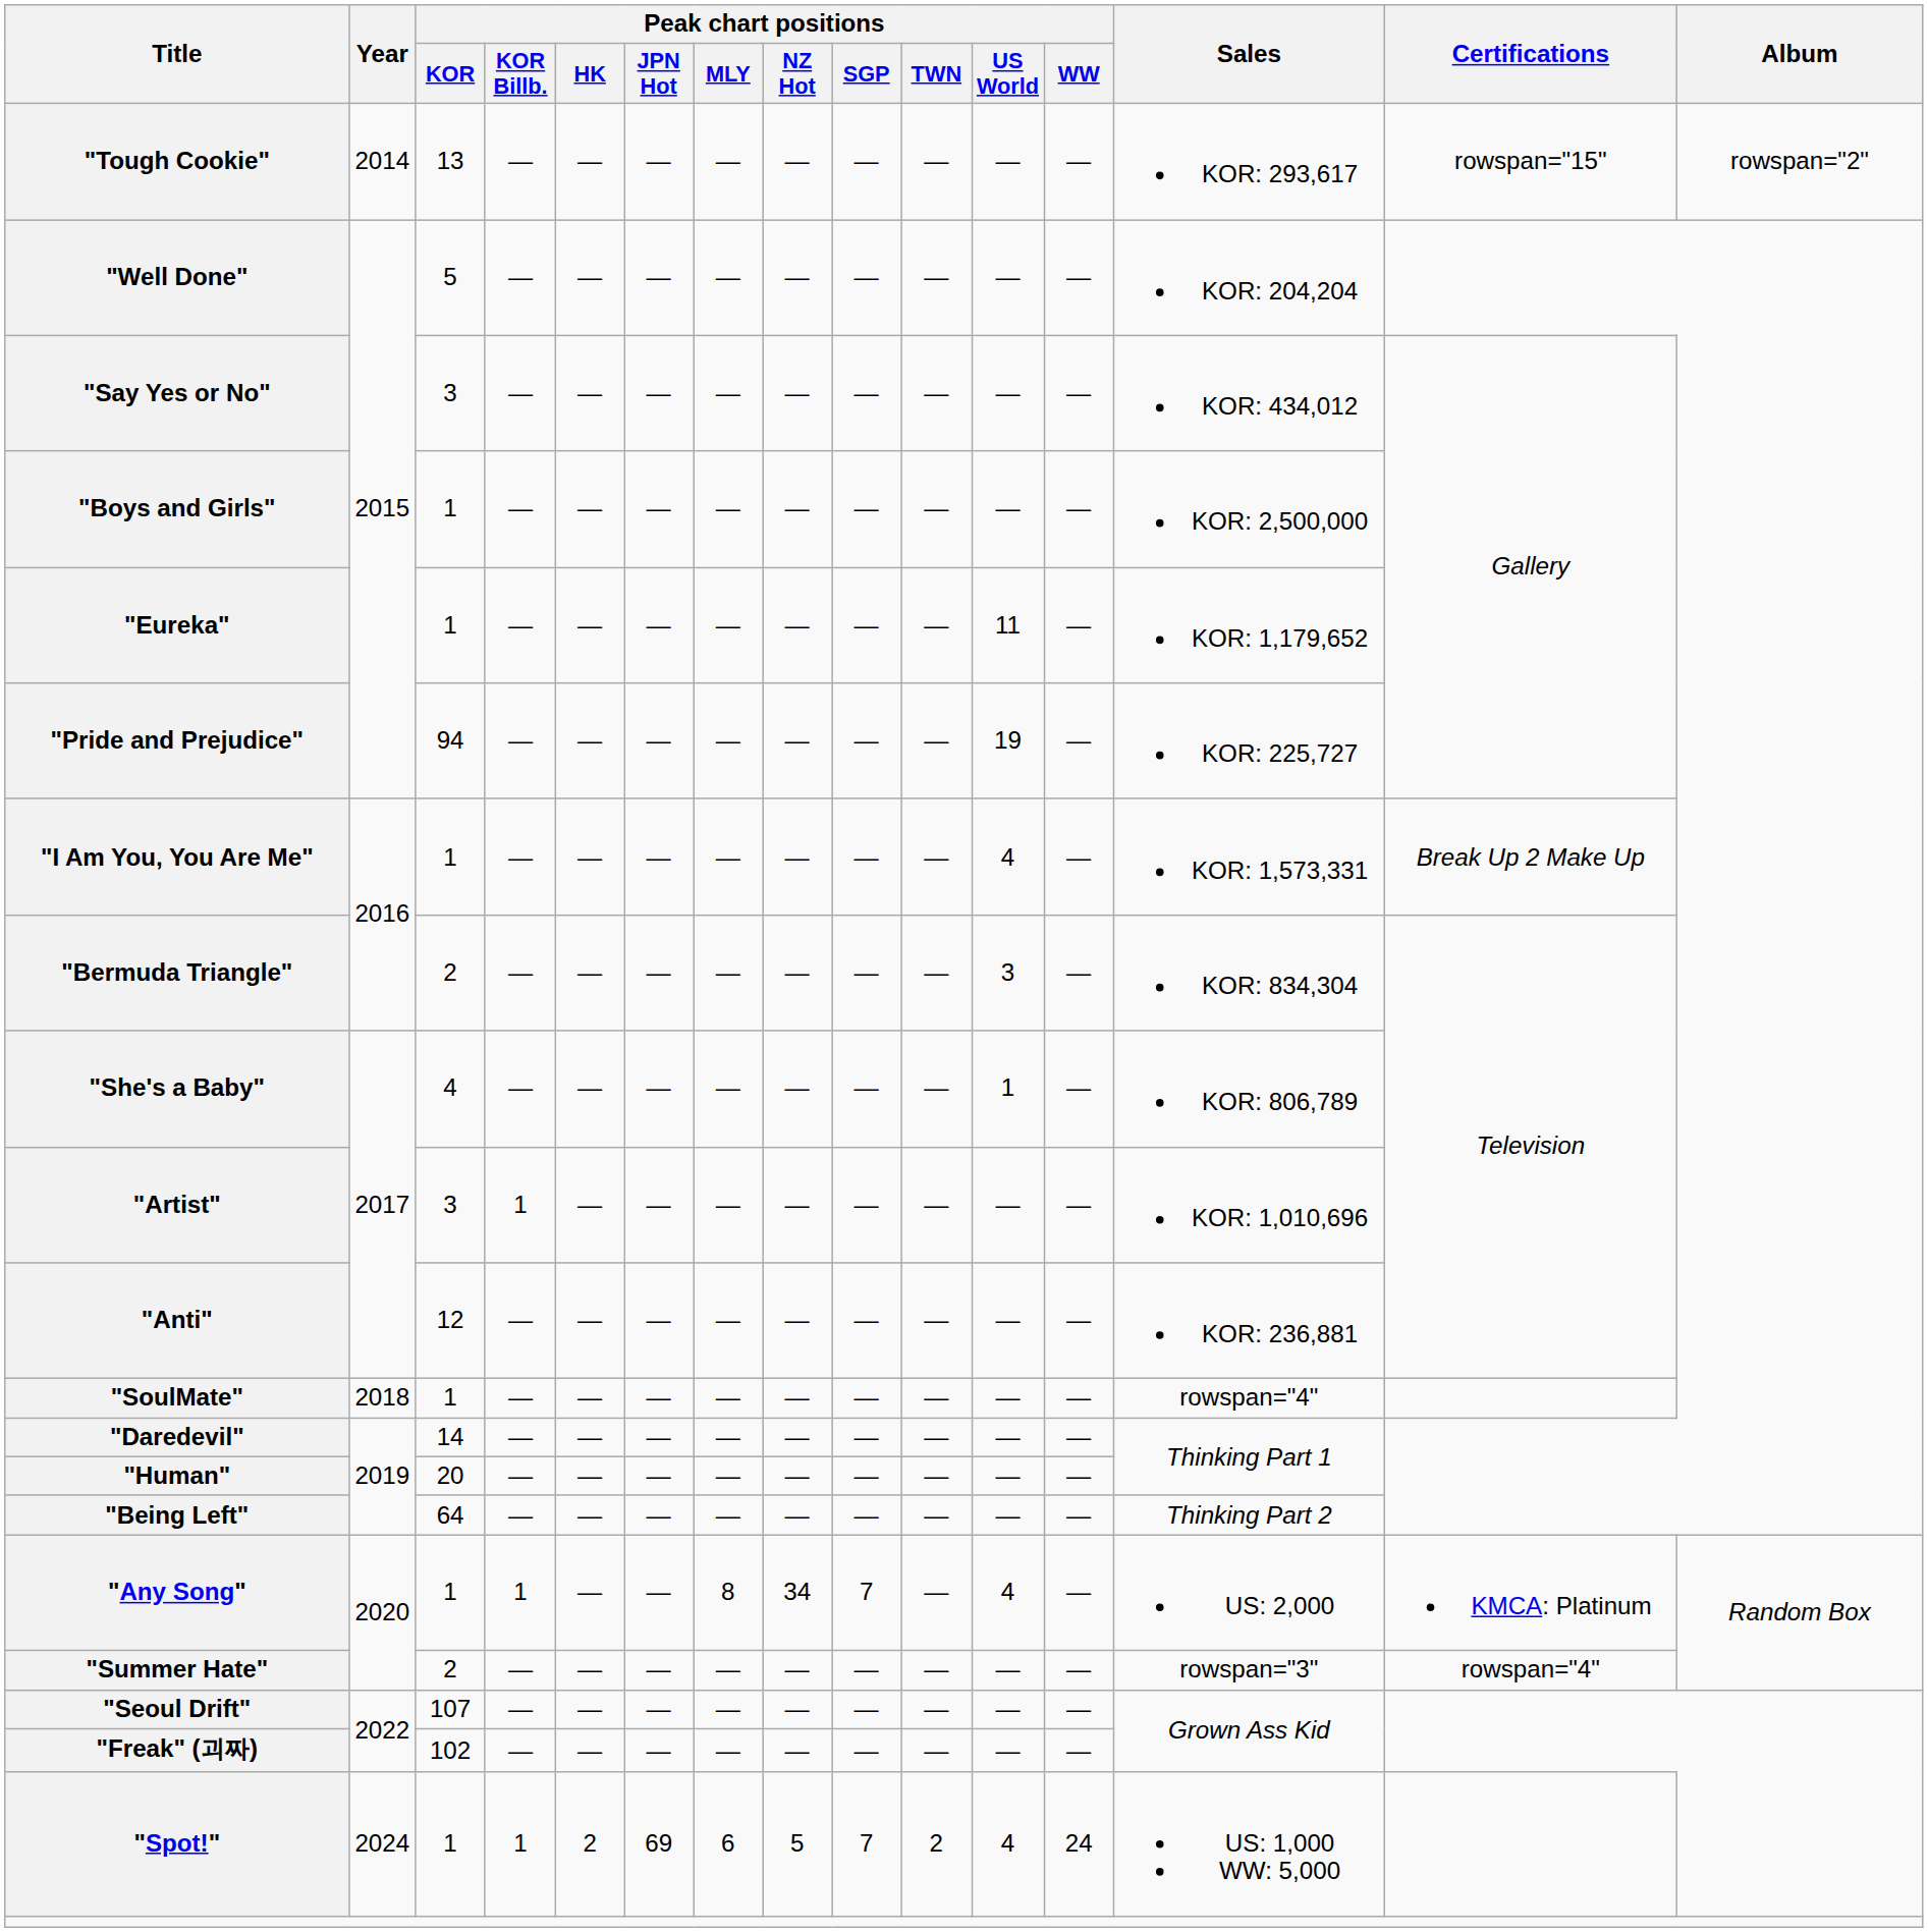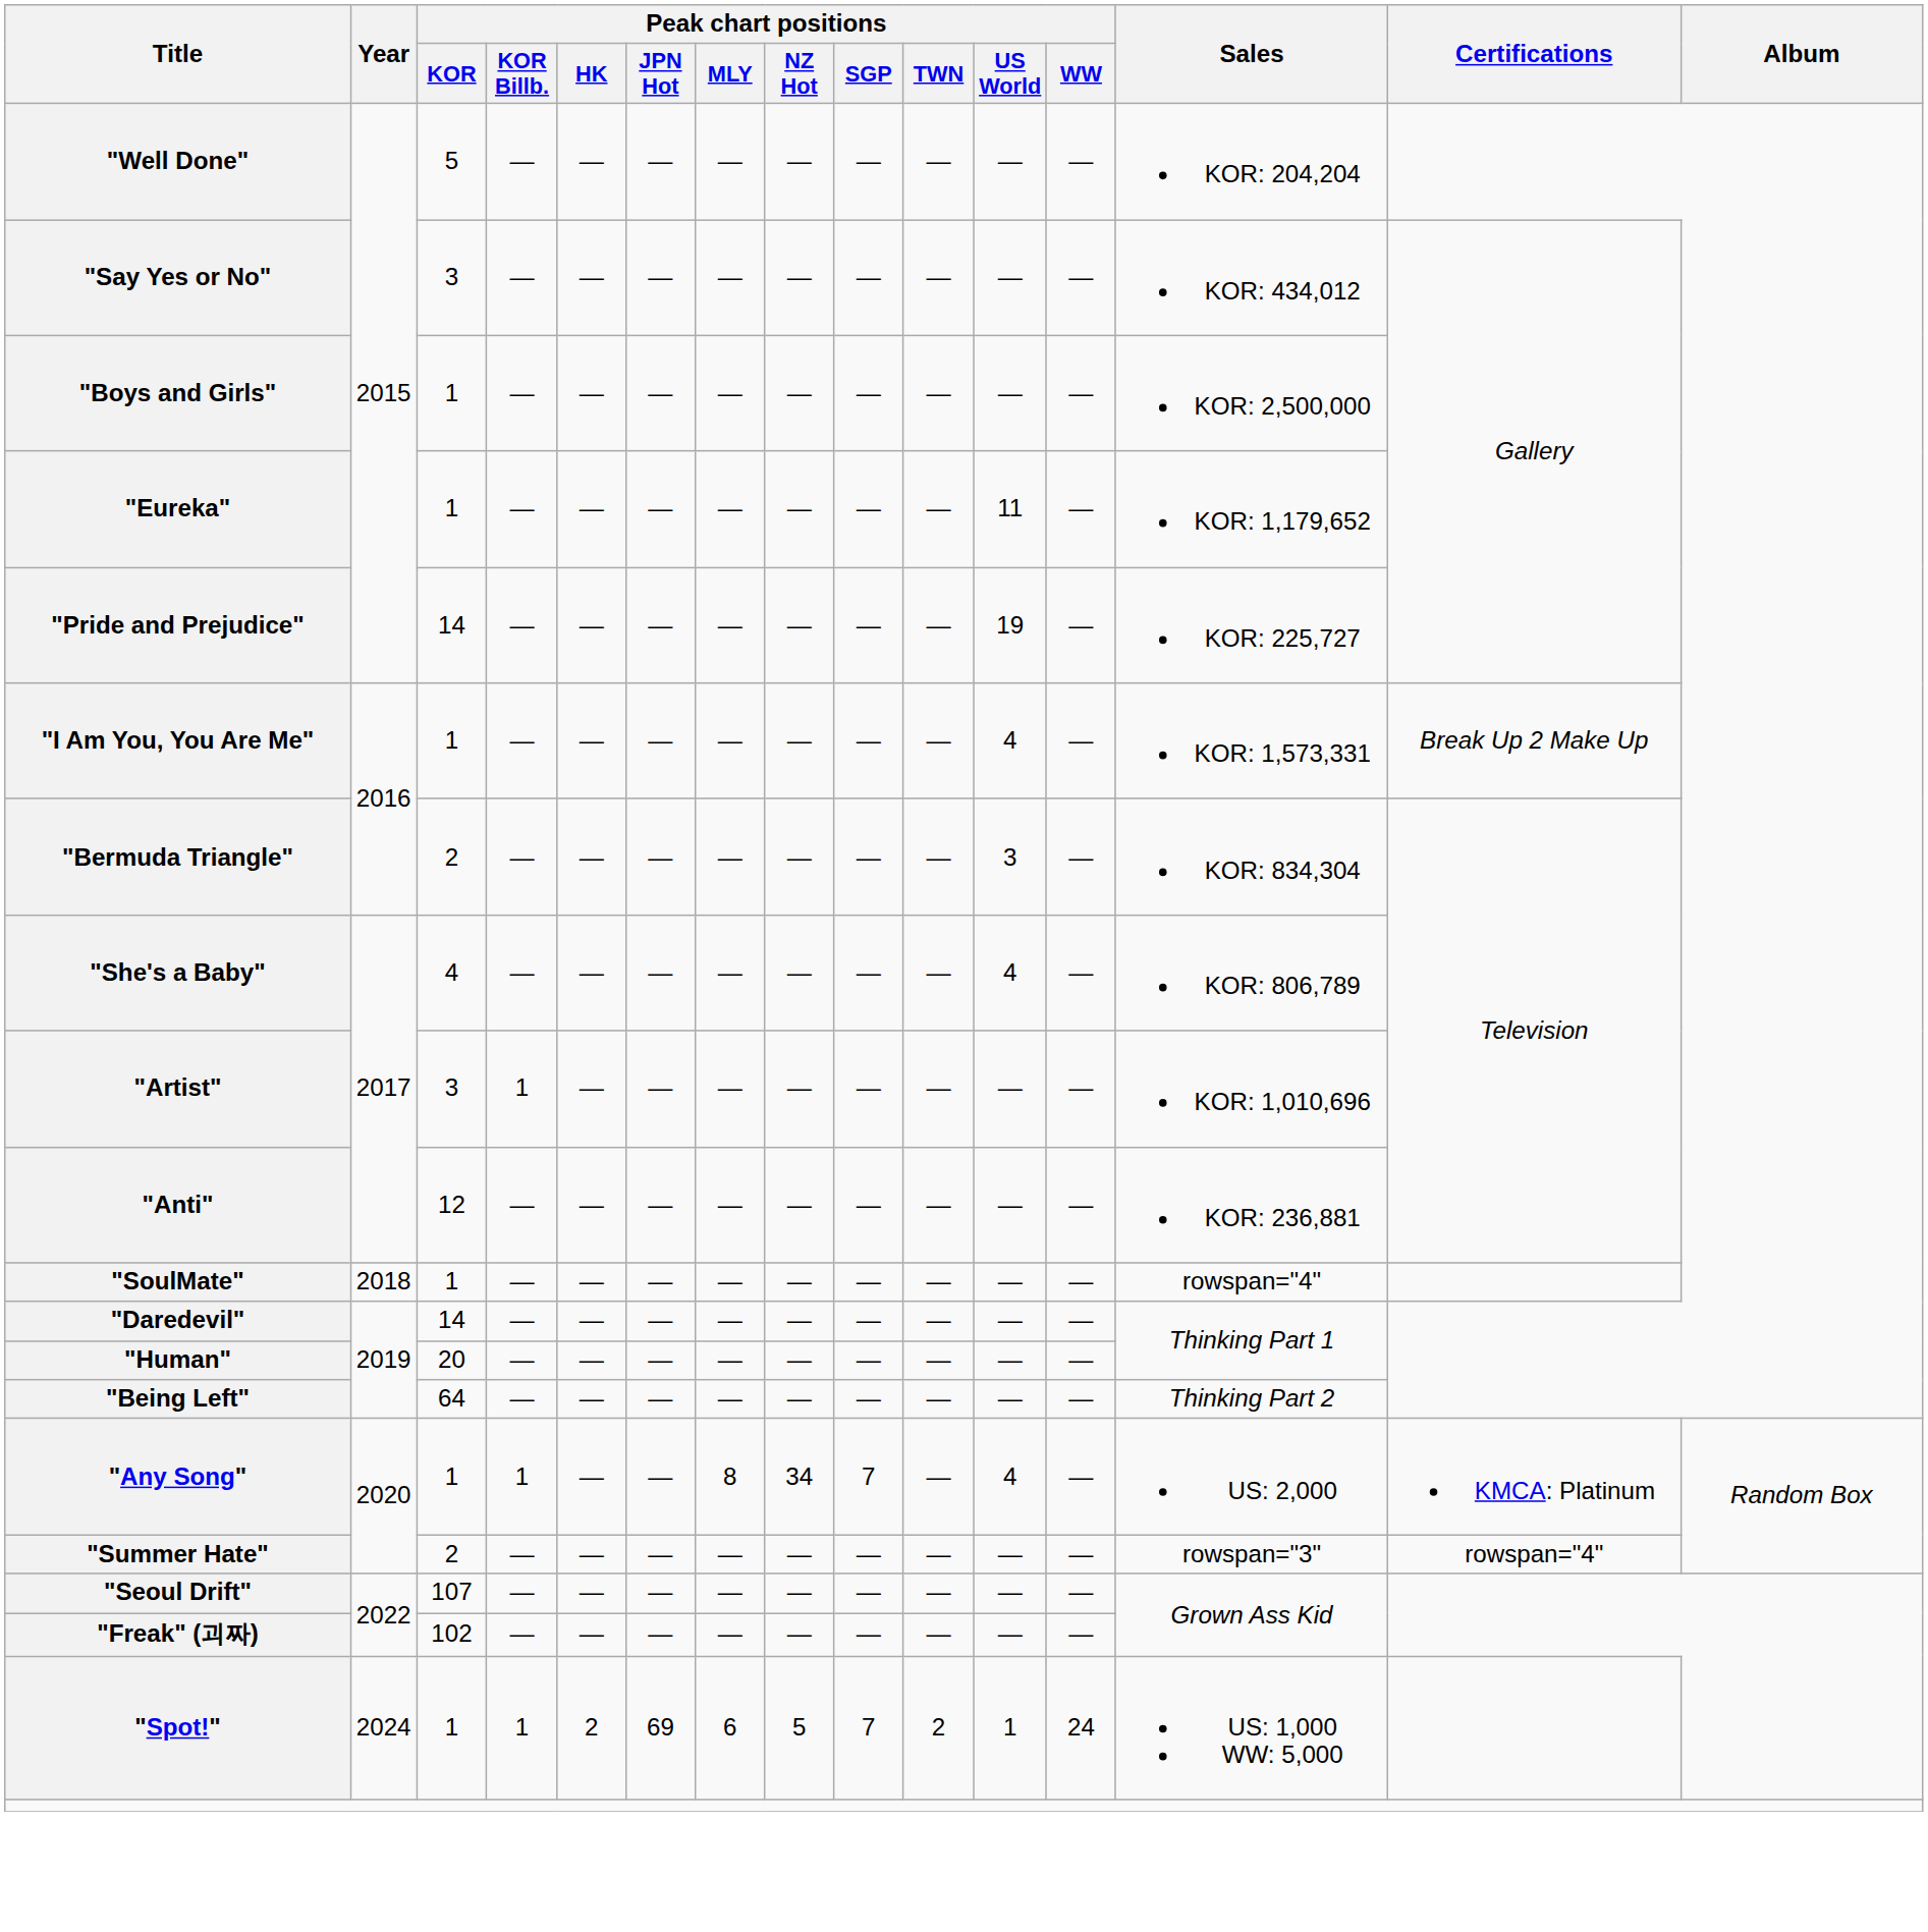- row: "Tough Cookie" | 2014 | 13 | — | — | — | — | — | — | — | — | — | KOR: 293,617 | rowspan="15" | rowspan="2"
"Pride and Prejudice" | Peak chart positions / KOR: 94 -> 14
"She's a Baby" | Peak chart positions / US World: 1 -> 4
"Spot!" | Peak chart positions / US World: 4 -> 1
